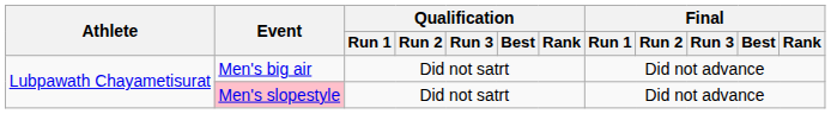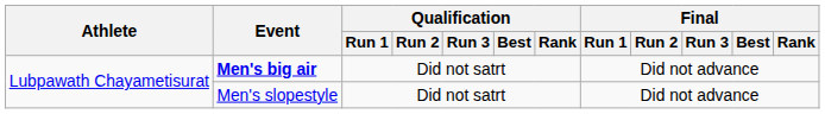Men's big air | Event: normal -> bold
Men's slopestyle | Event: pink background -> no background
